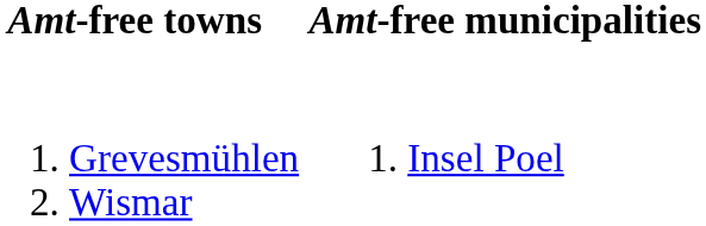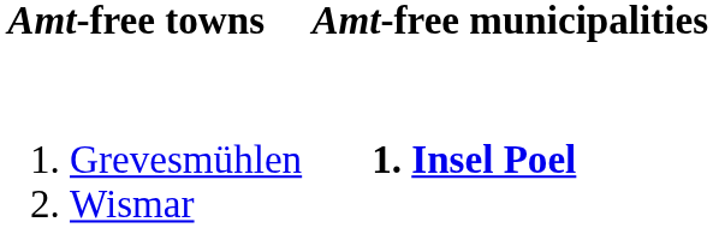Grevesmühlen Wismar | Amt-free municipalities: normal -> bold
